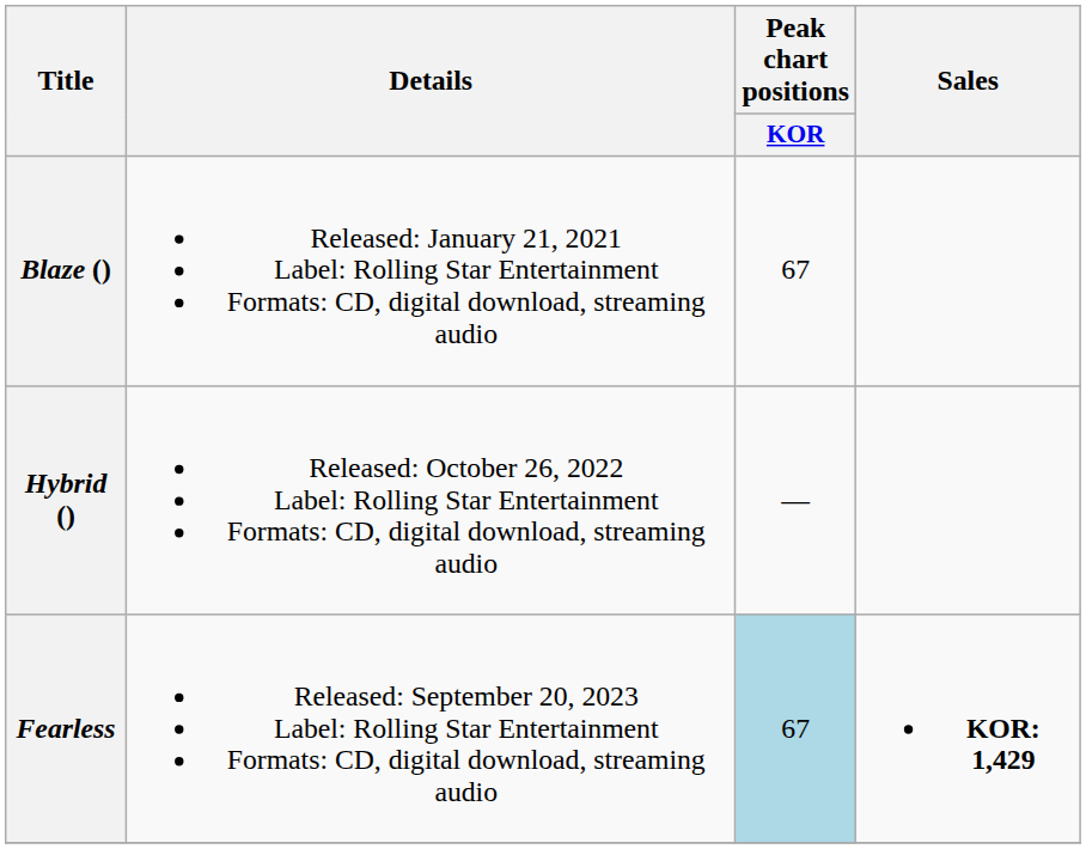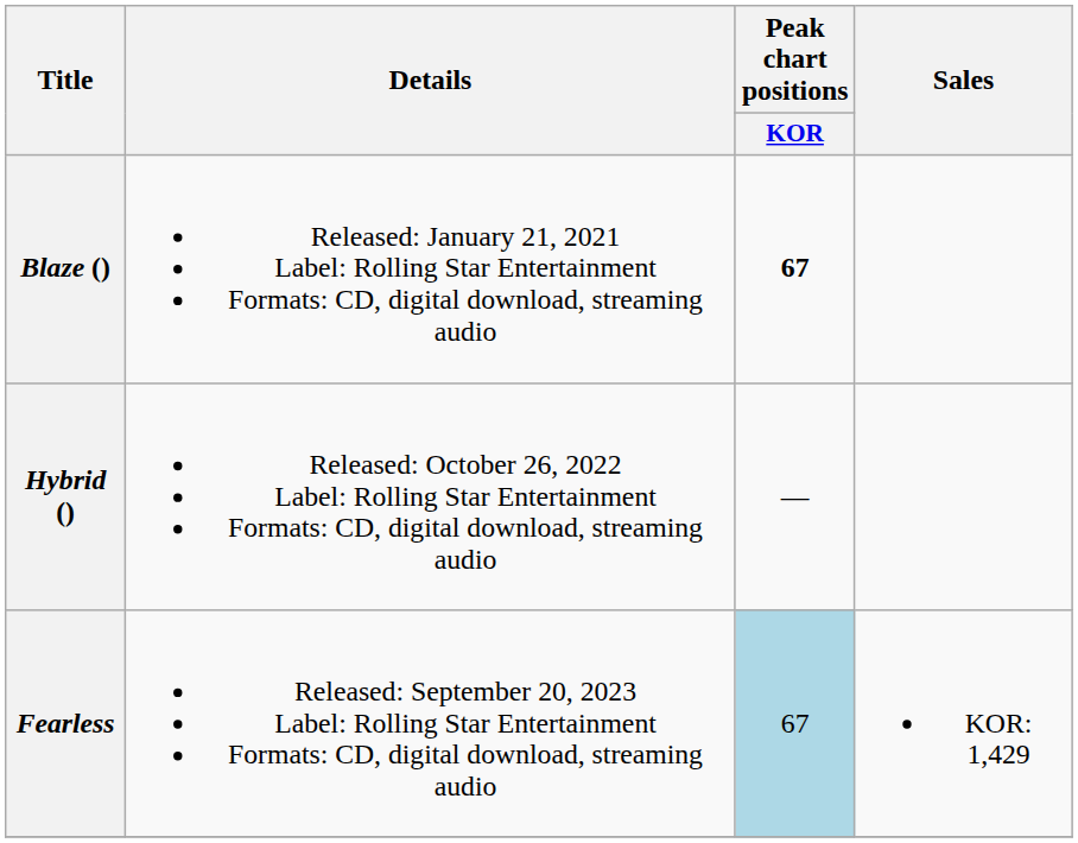Blaze () | Peak chart positions / KOR: normal -> bold
Fearless | Sales: bold -> normal
